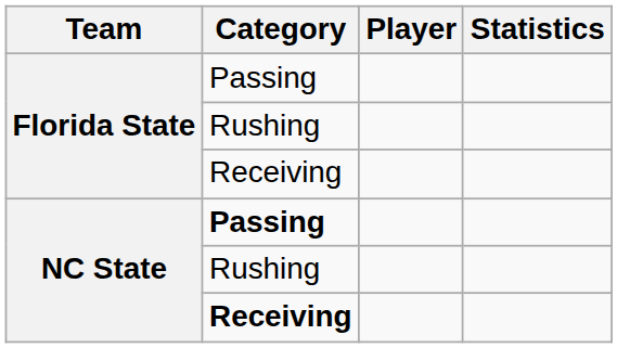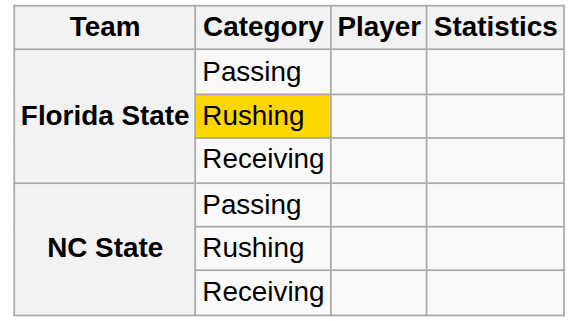Florida State / Rushing | Category: no background -> gold background
NC State / Passing | Category: bold -> normal
NC State / Receiving | Category: bold -> normal
